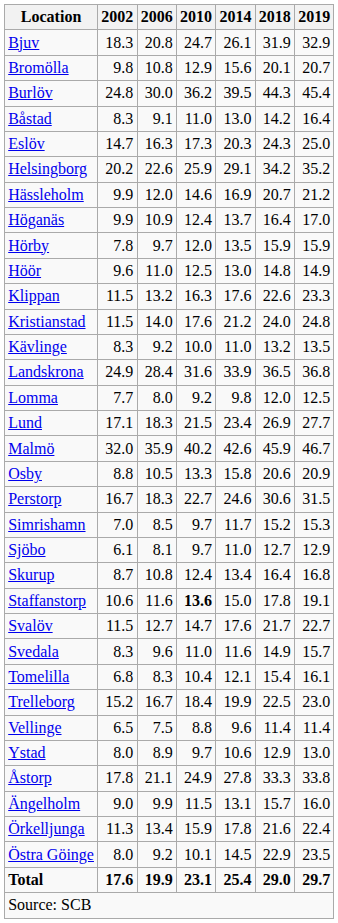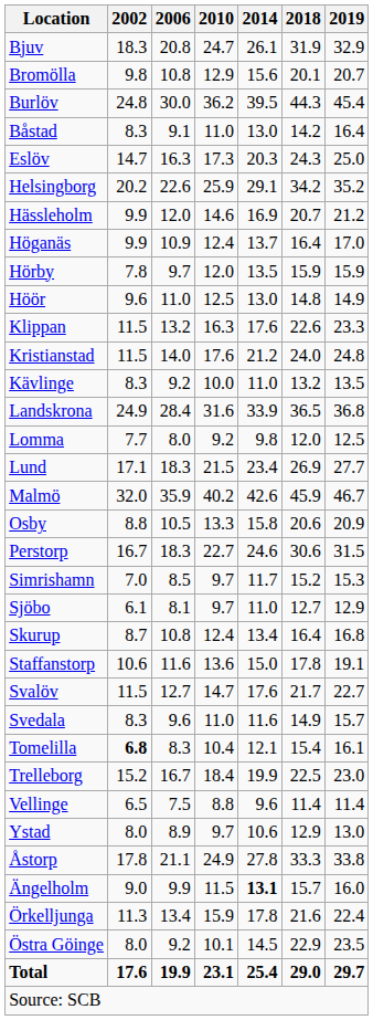Staffanstorp | 2010: bold -> normal
Tomelilla | 2002: normal -> bold
Ängelholm | 2014: normal -> bold
